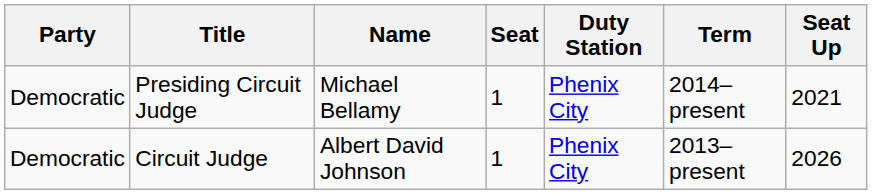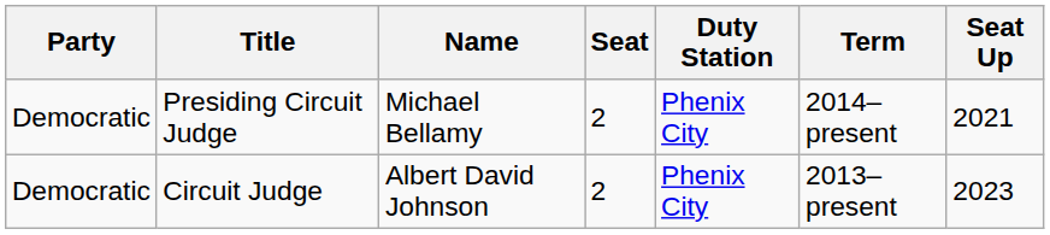Presiding Circuit Judge | Seat: 1 -> 2
Circuit Judge | Seat: 1 -> 2
Circuit Judge | Seat Up: 2026 -> 2023
